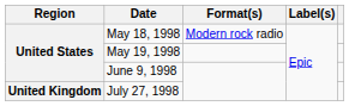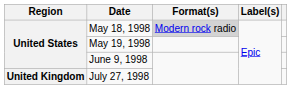May 18, 1998 | Format(s): no background -> lightgrey background
